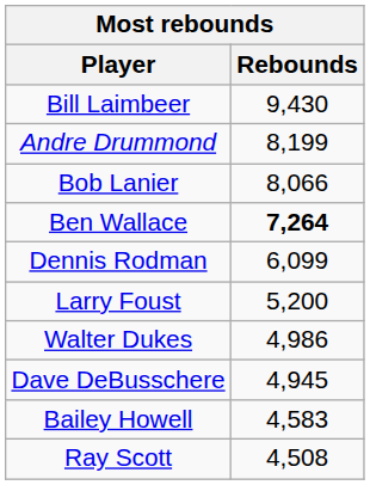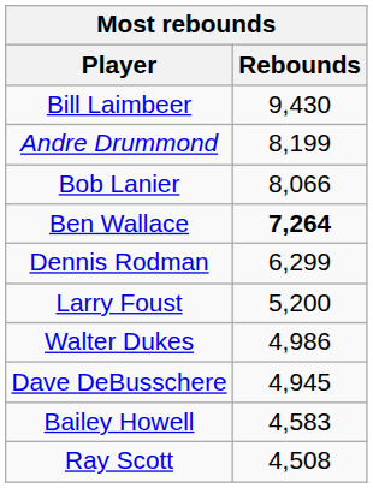Dennis Rodman | Rebounds: 6,099 -> 6,299
